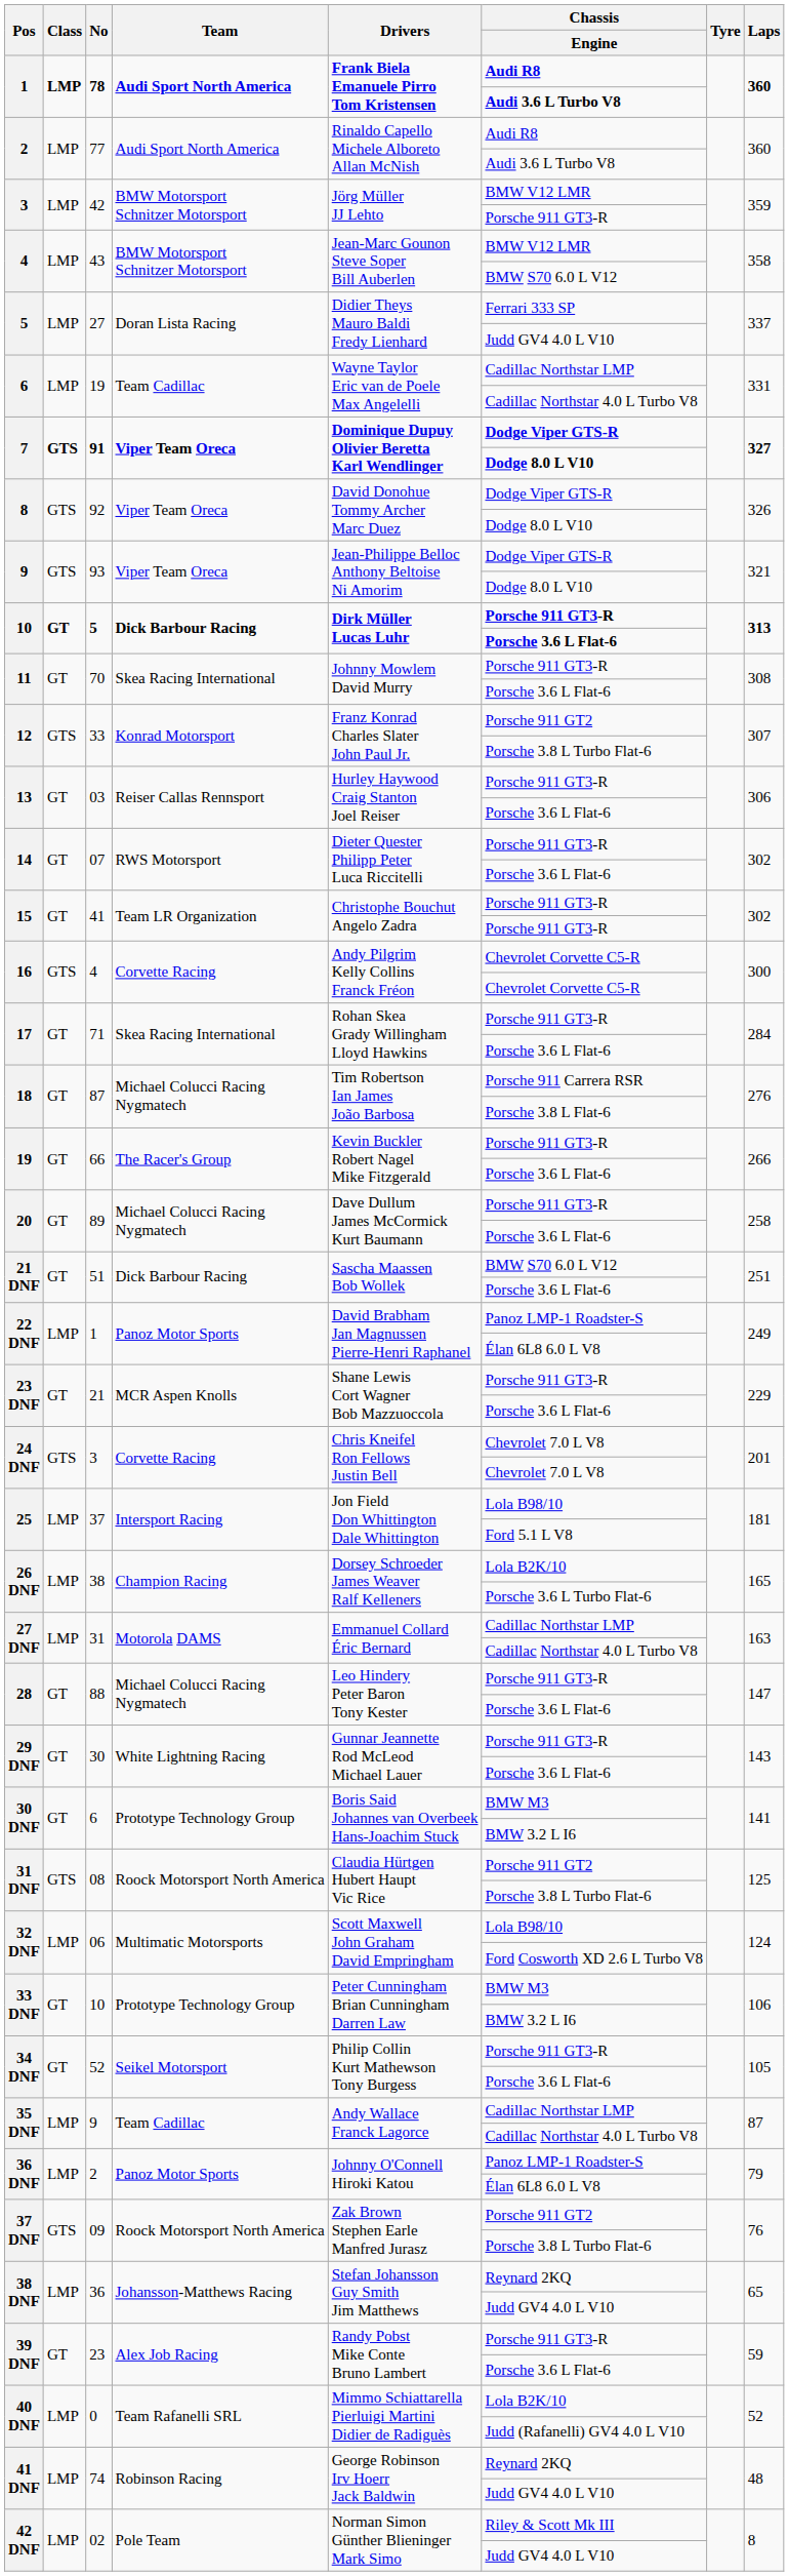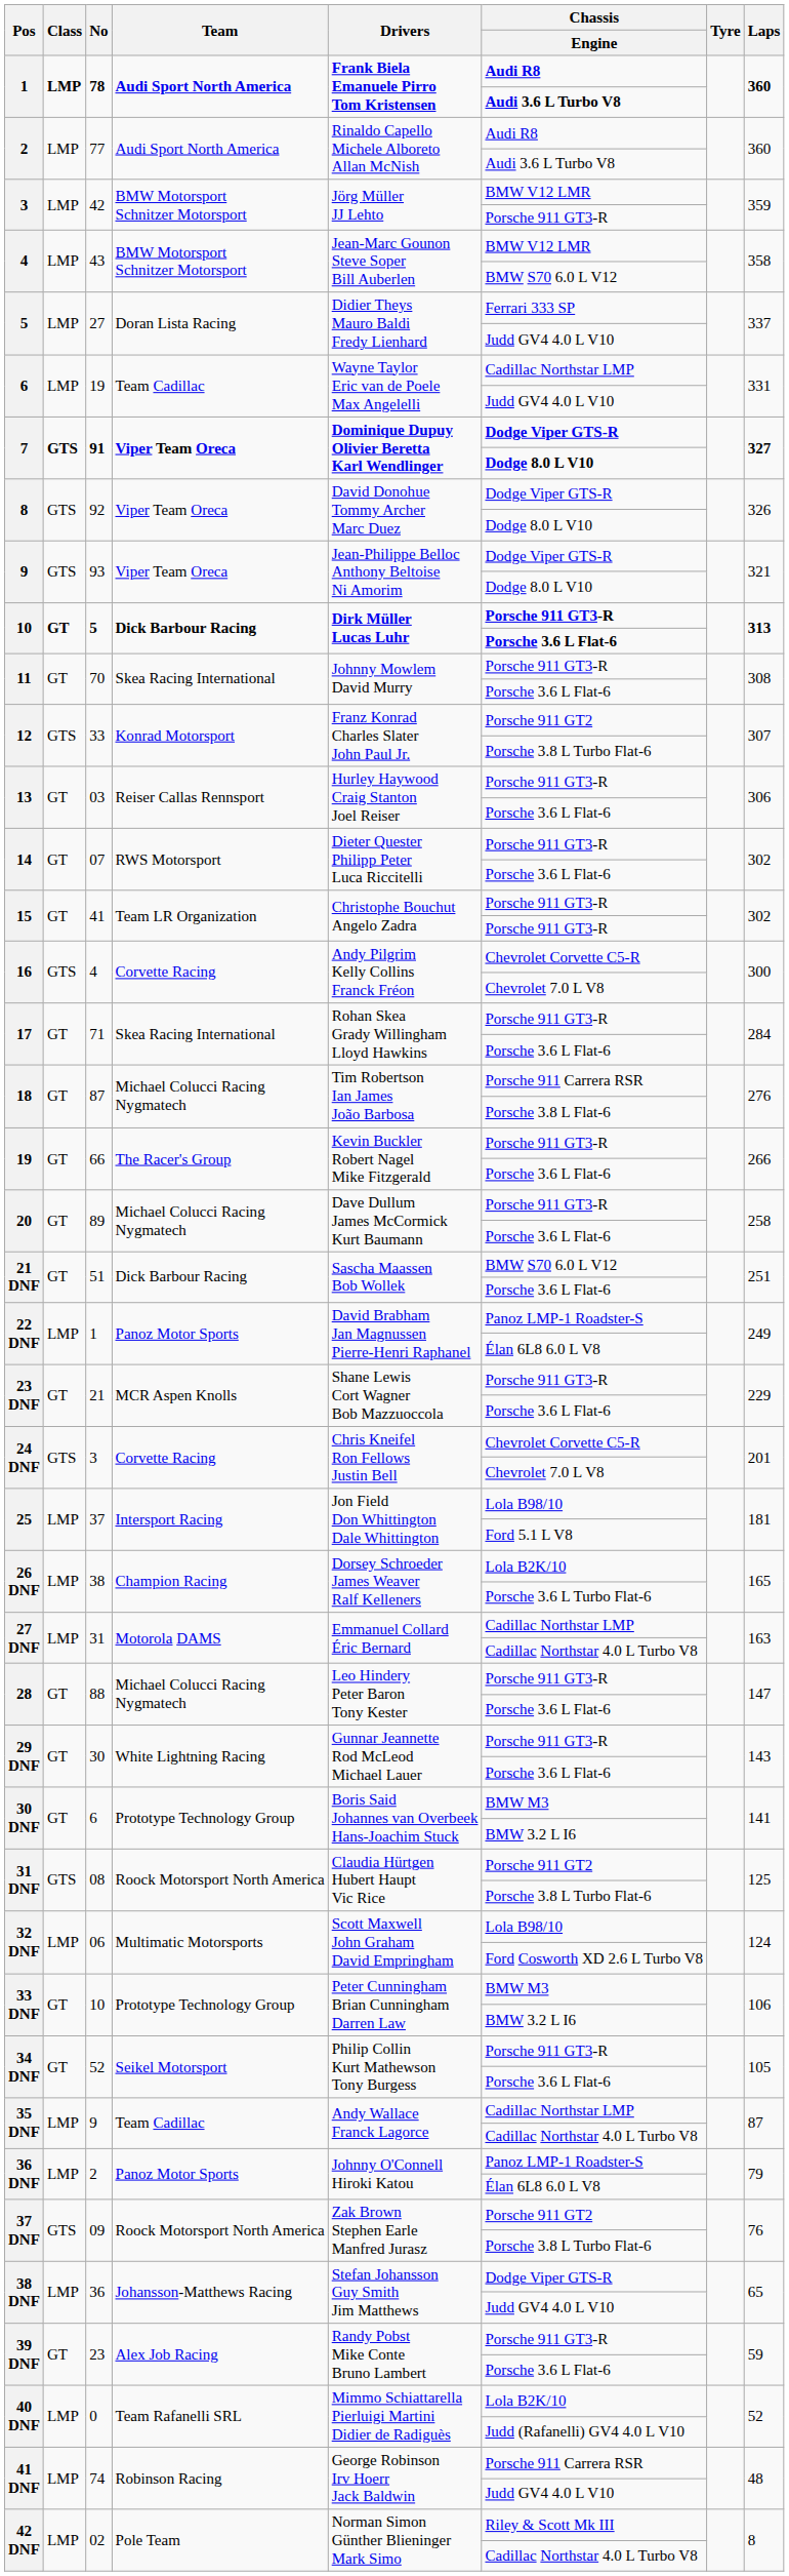row 14 | Chassis / Engine: Cadillac Northstar 4.0 L Turbo V8 -> Judd GV4 4.0 L V10
row 34 | Chassis / Engine: Chevrolet Corvette C5-R -> Chevrolet 7.0 L V8
row 49 | Chassis / Engine: Chevrolet 7.0 L V8 -> Chevrolet Corvette C5-R
row 77 | Chassis / Engine: Reynard 2KQ -> Dodge Viper GTS-R
row 83 | Chassis / Engine: Reynard 2KQ -> Porsche 911 Carrera RSR
row 86 | Chassis / Engine: Judd GV4 4.0 L V10 -> Cadillac Northstar 4.0 L Turbo V8
